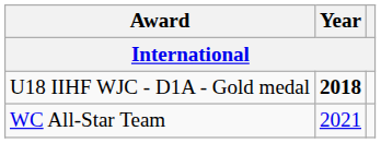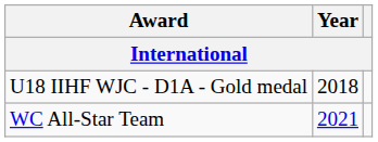U18 IIHF WJC - D1A - Gold medal | Year: bold -> normal
